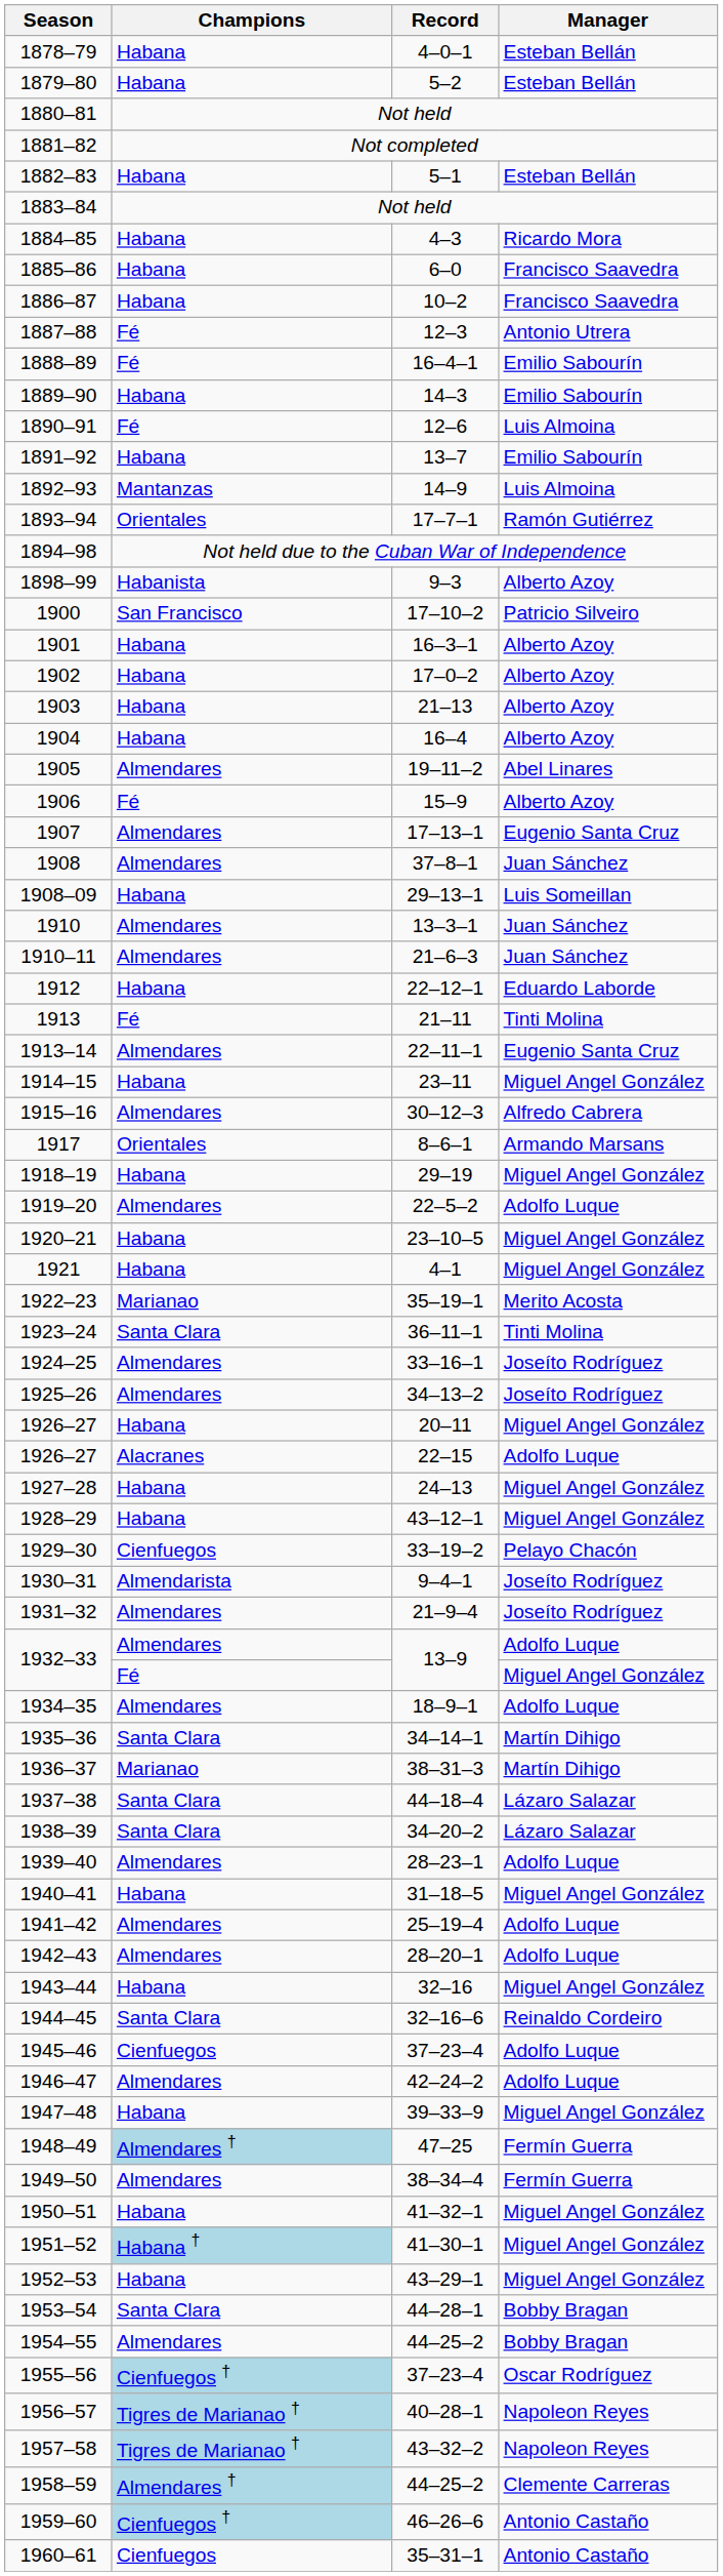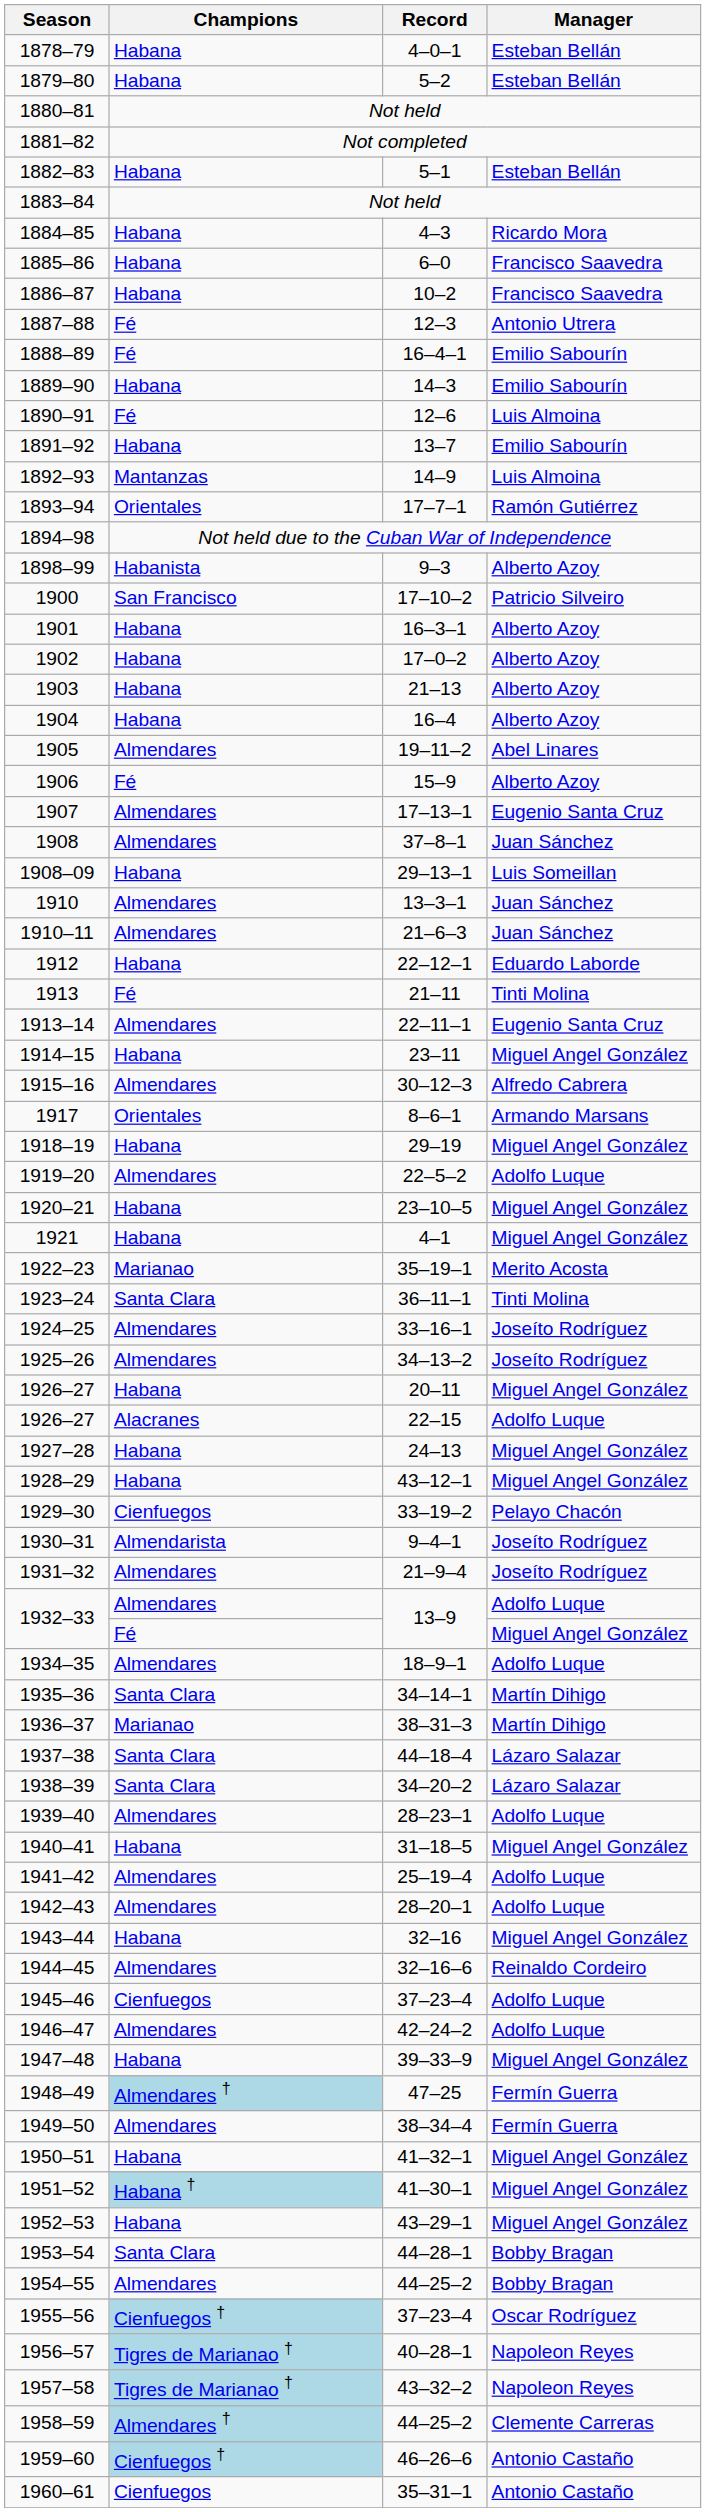1944–45 | Champions: Santa Clara -> Almendares
